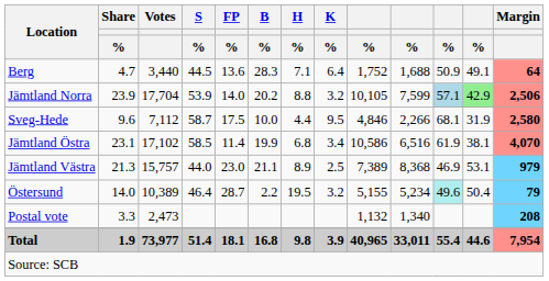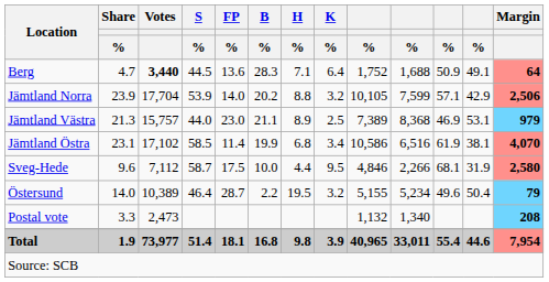Berg | Votes: normal -> bold
Jämtland Norra | column 11: lightblue background -> no background
Jämtland Norra | column 12: lightgreen background -> no background
rows swapped: Jämtland Västra <-> Sveg-Hede
Östersund | column 11: paleturquoise background -> no background
